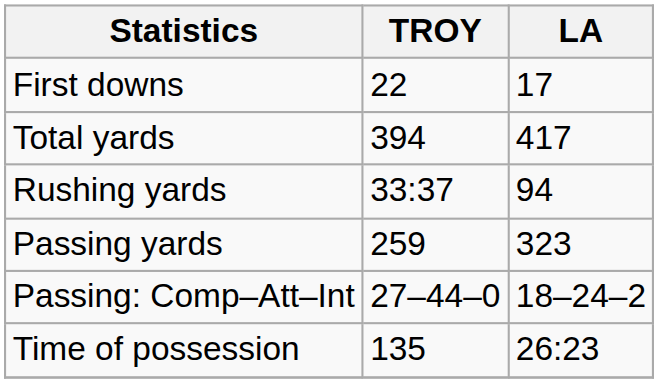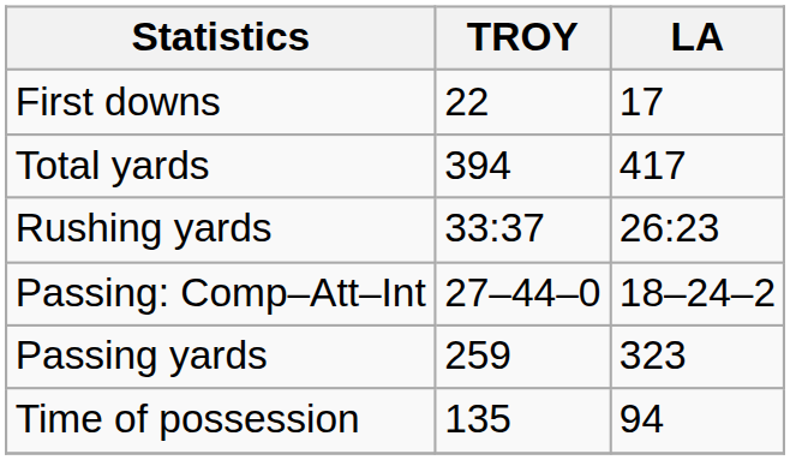Rushing yards | LA: 94 -> 26:23
rows swapped: Passing yards <-> Passing: Comp–Att–Int
Time of possession | LA: 26:23 -> 94
